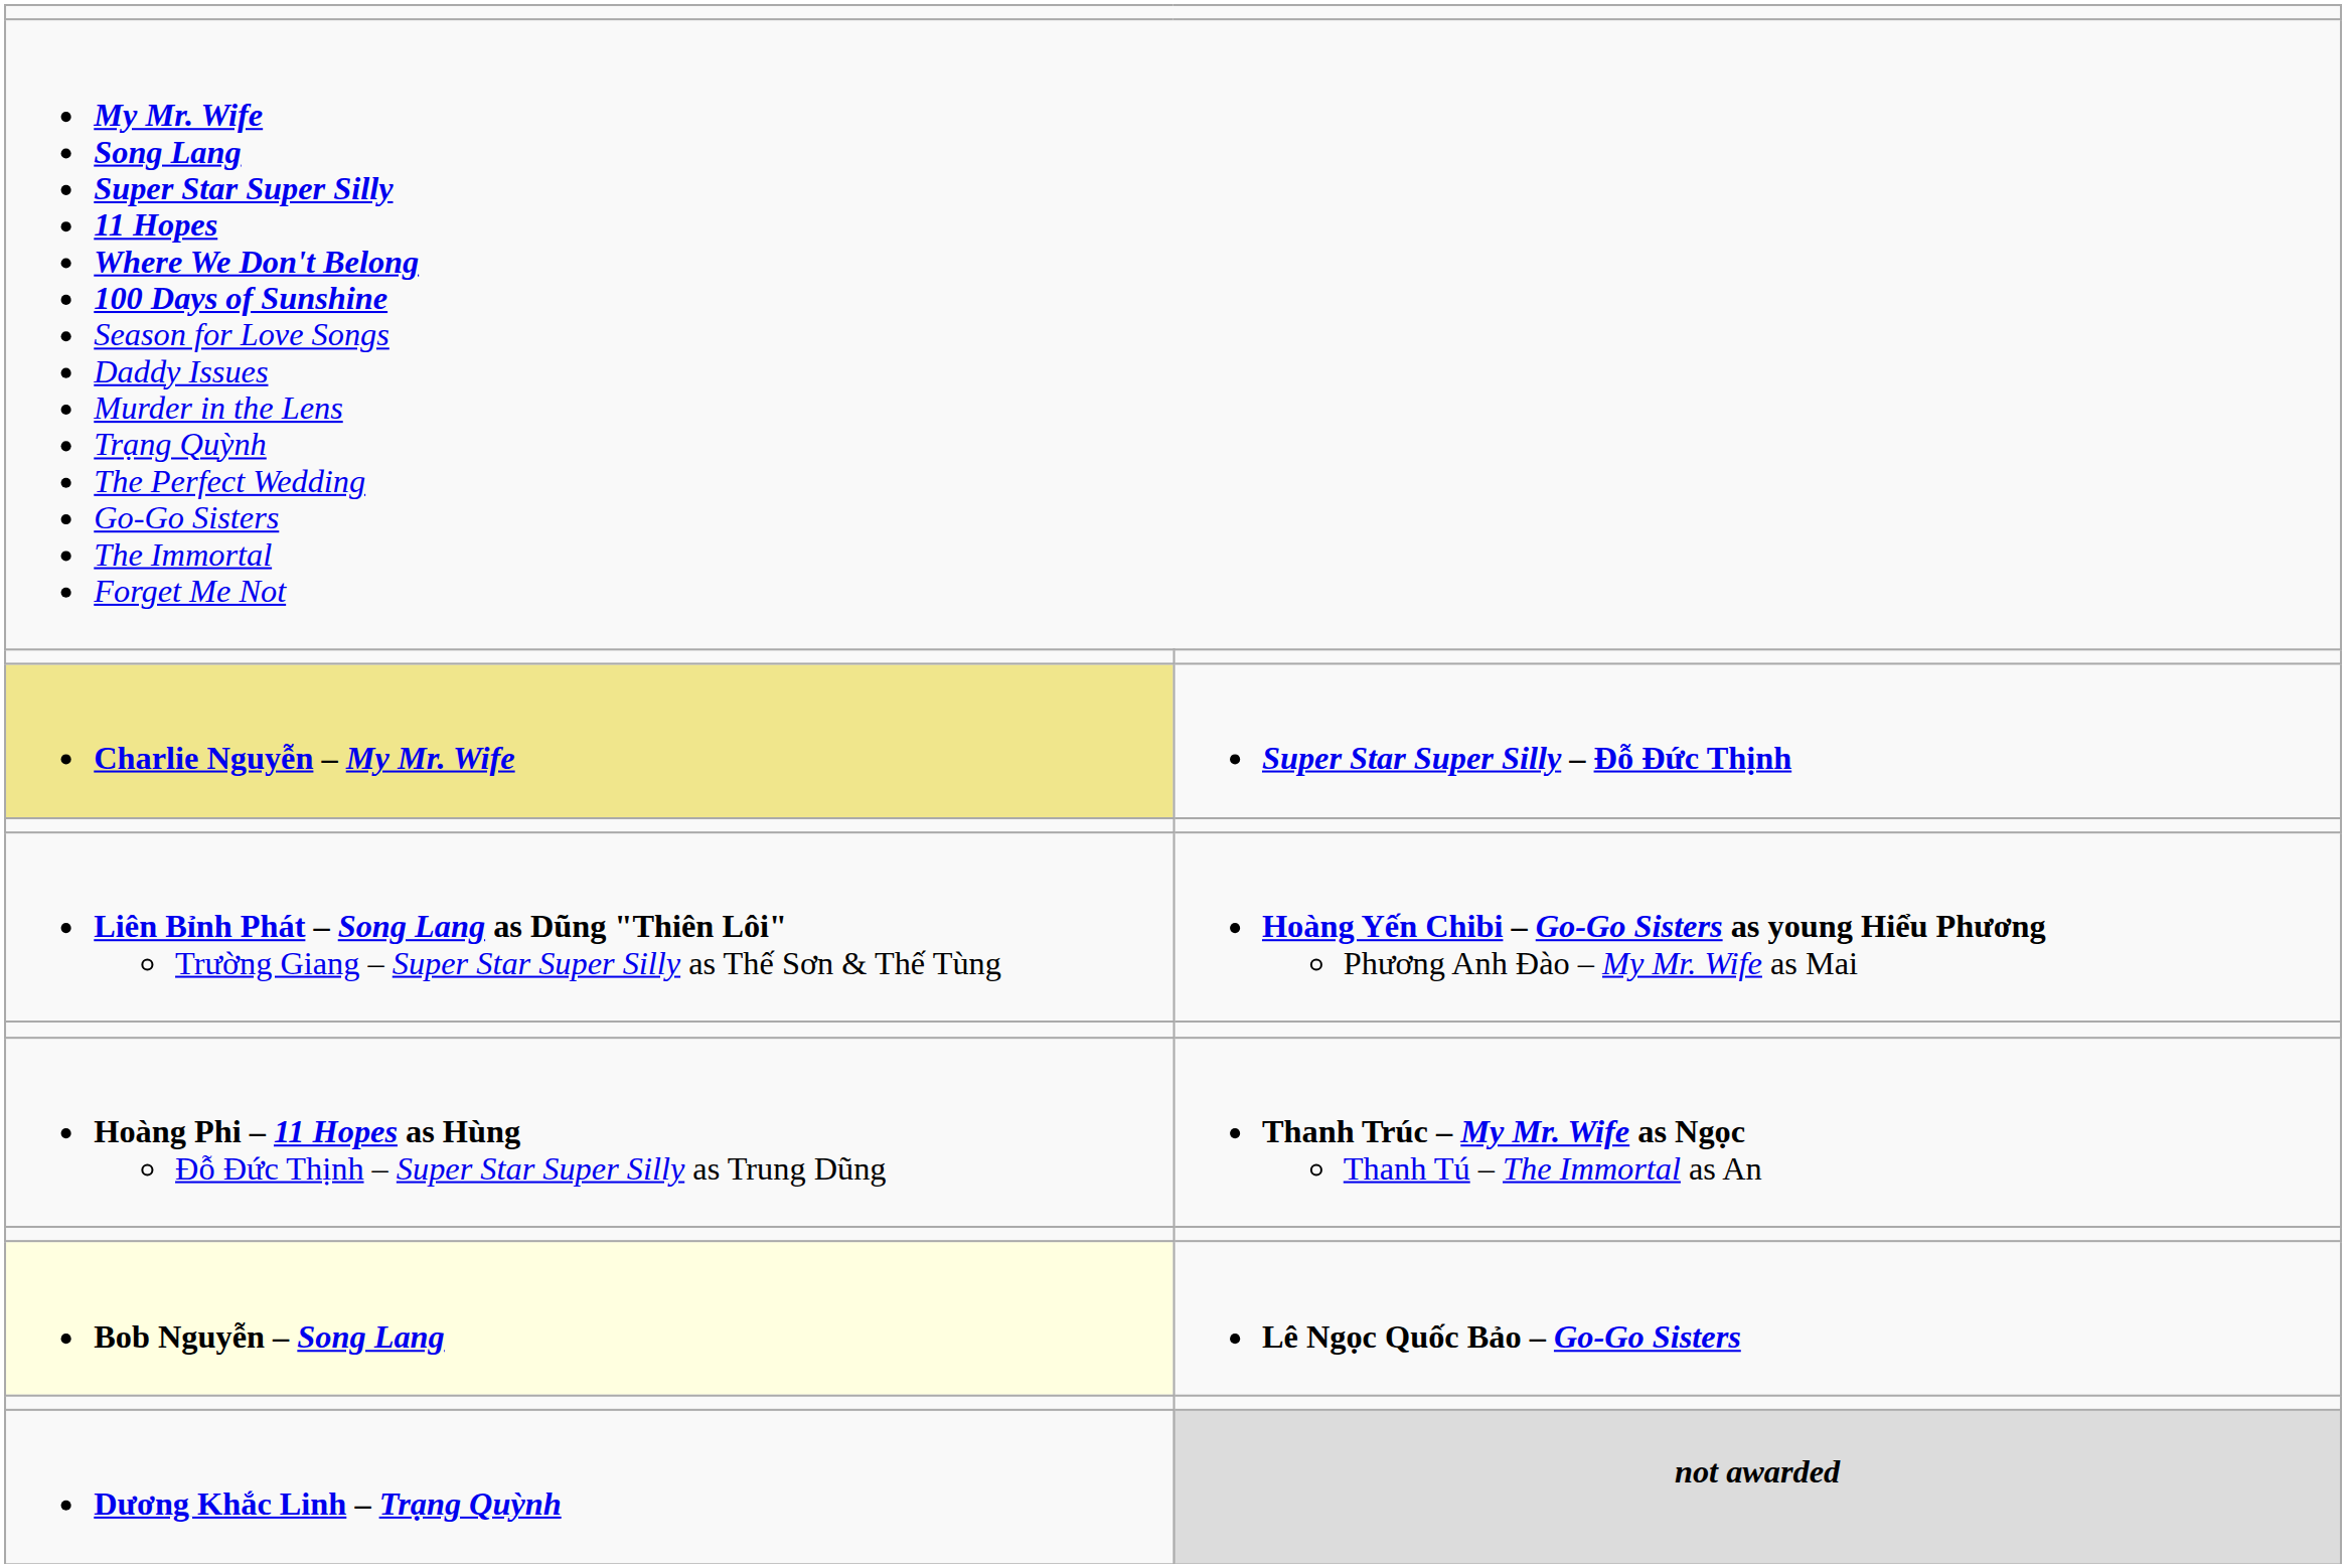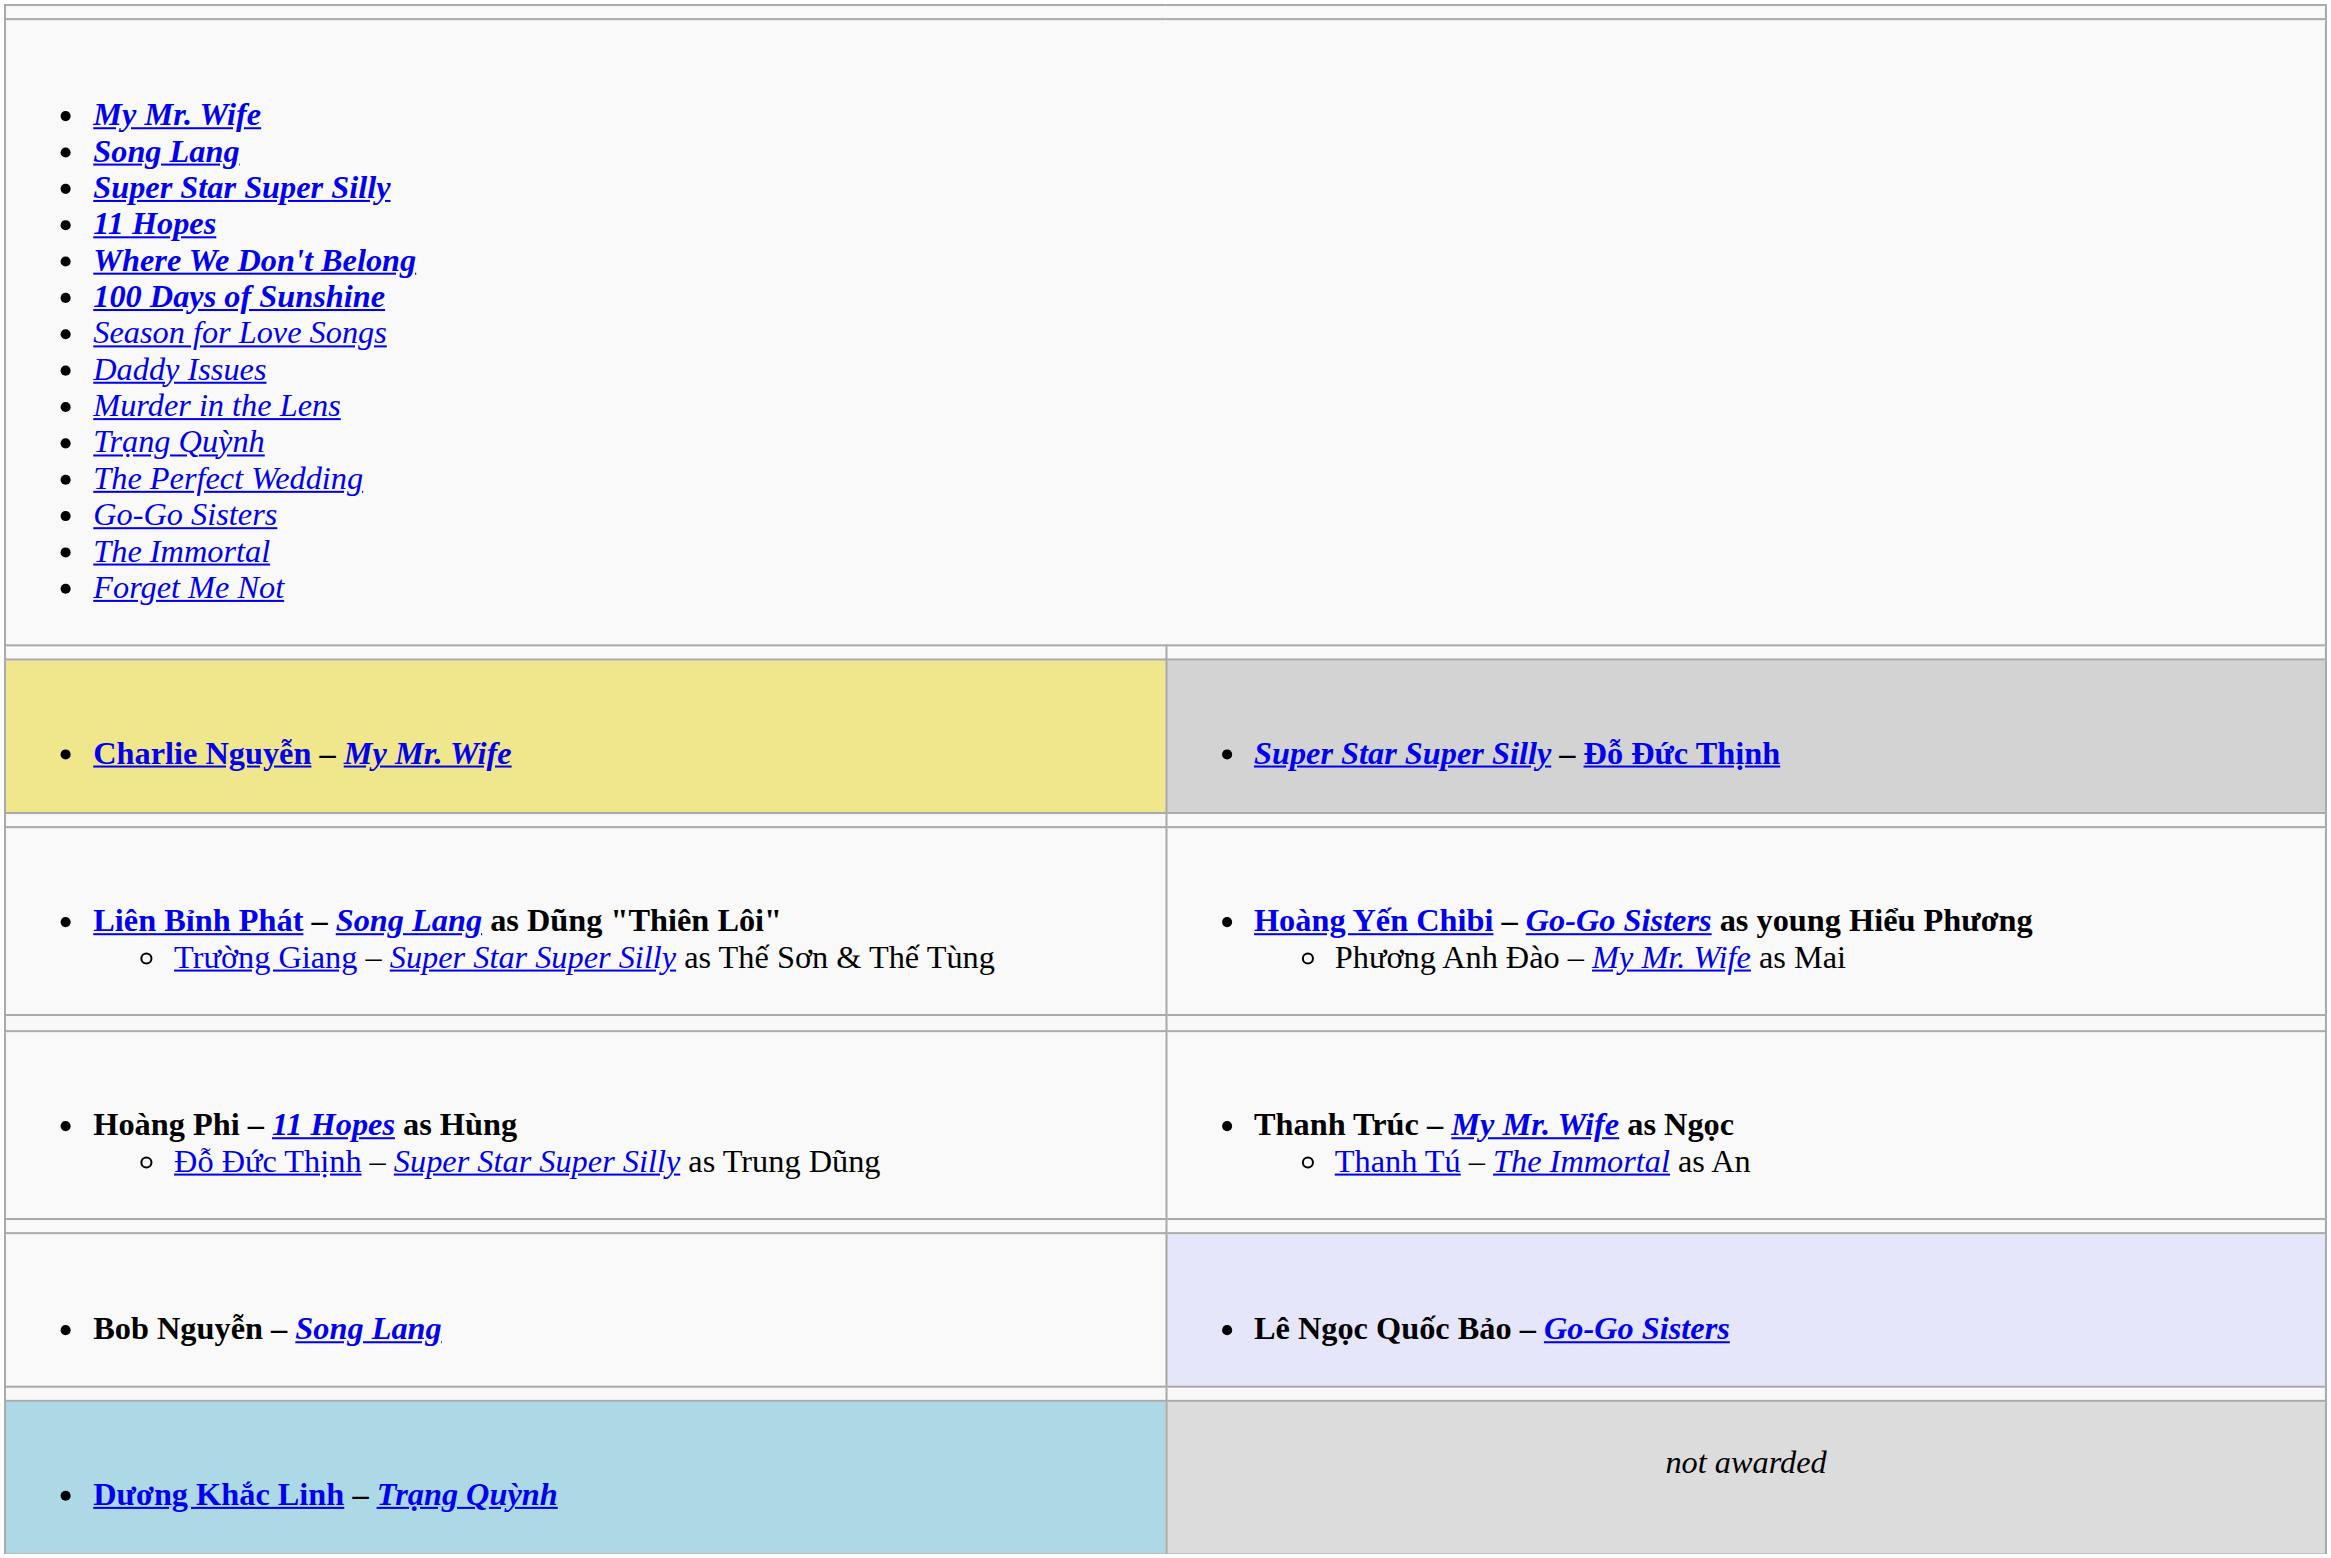row 4 | column 2: no background -> lightgrey background
row 10 | column 1: lightyellow background -> no background
row 10 | column 2: no background -> lavender background
row 12 | column 1: no background -> lightblue background
row 12 | column 2: bold -> normal
